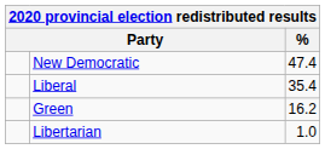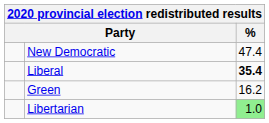Liberal | %: normal -> bold
Libertarian | %: no background -> lightgreen background
